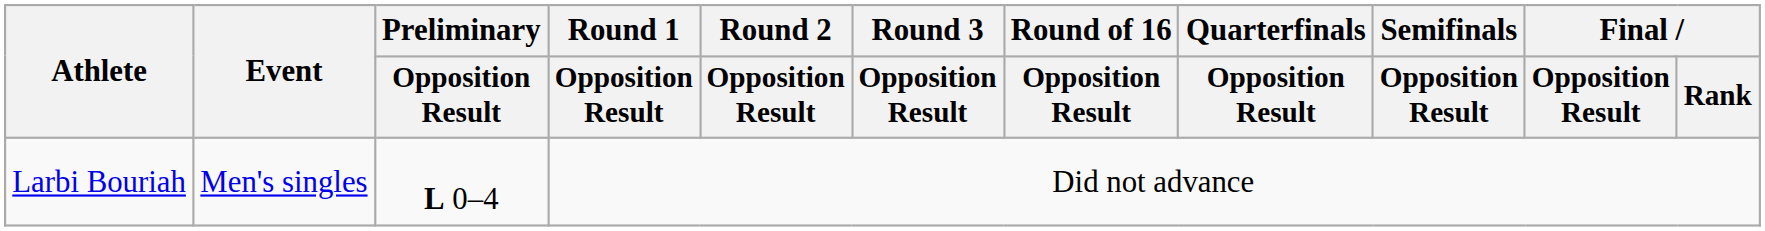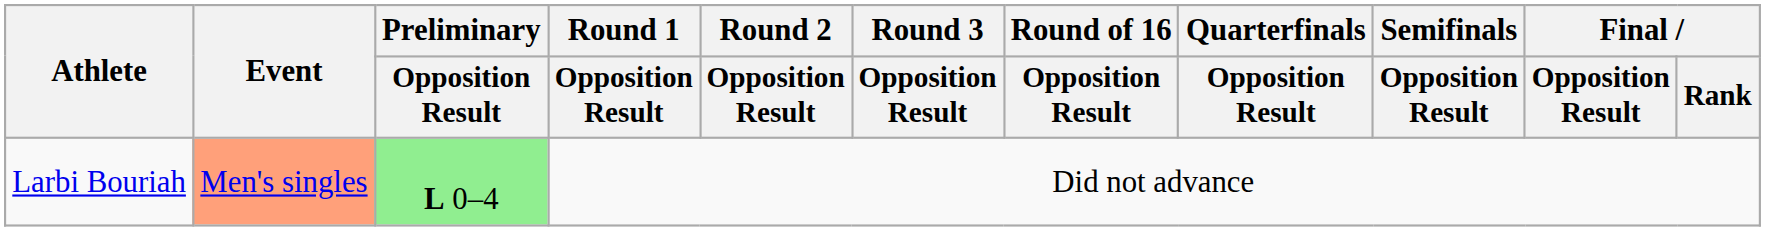Larbi Bouriah | Event: no background -> lightsalmon background
Larbi Bouriah | Preliminary / Opposition Result: no background -> lightgreen background
